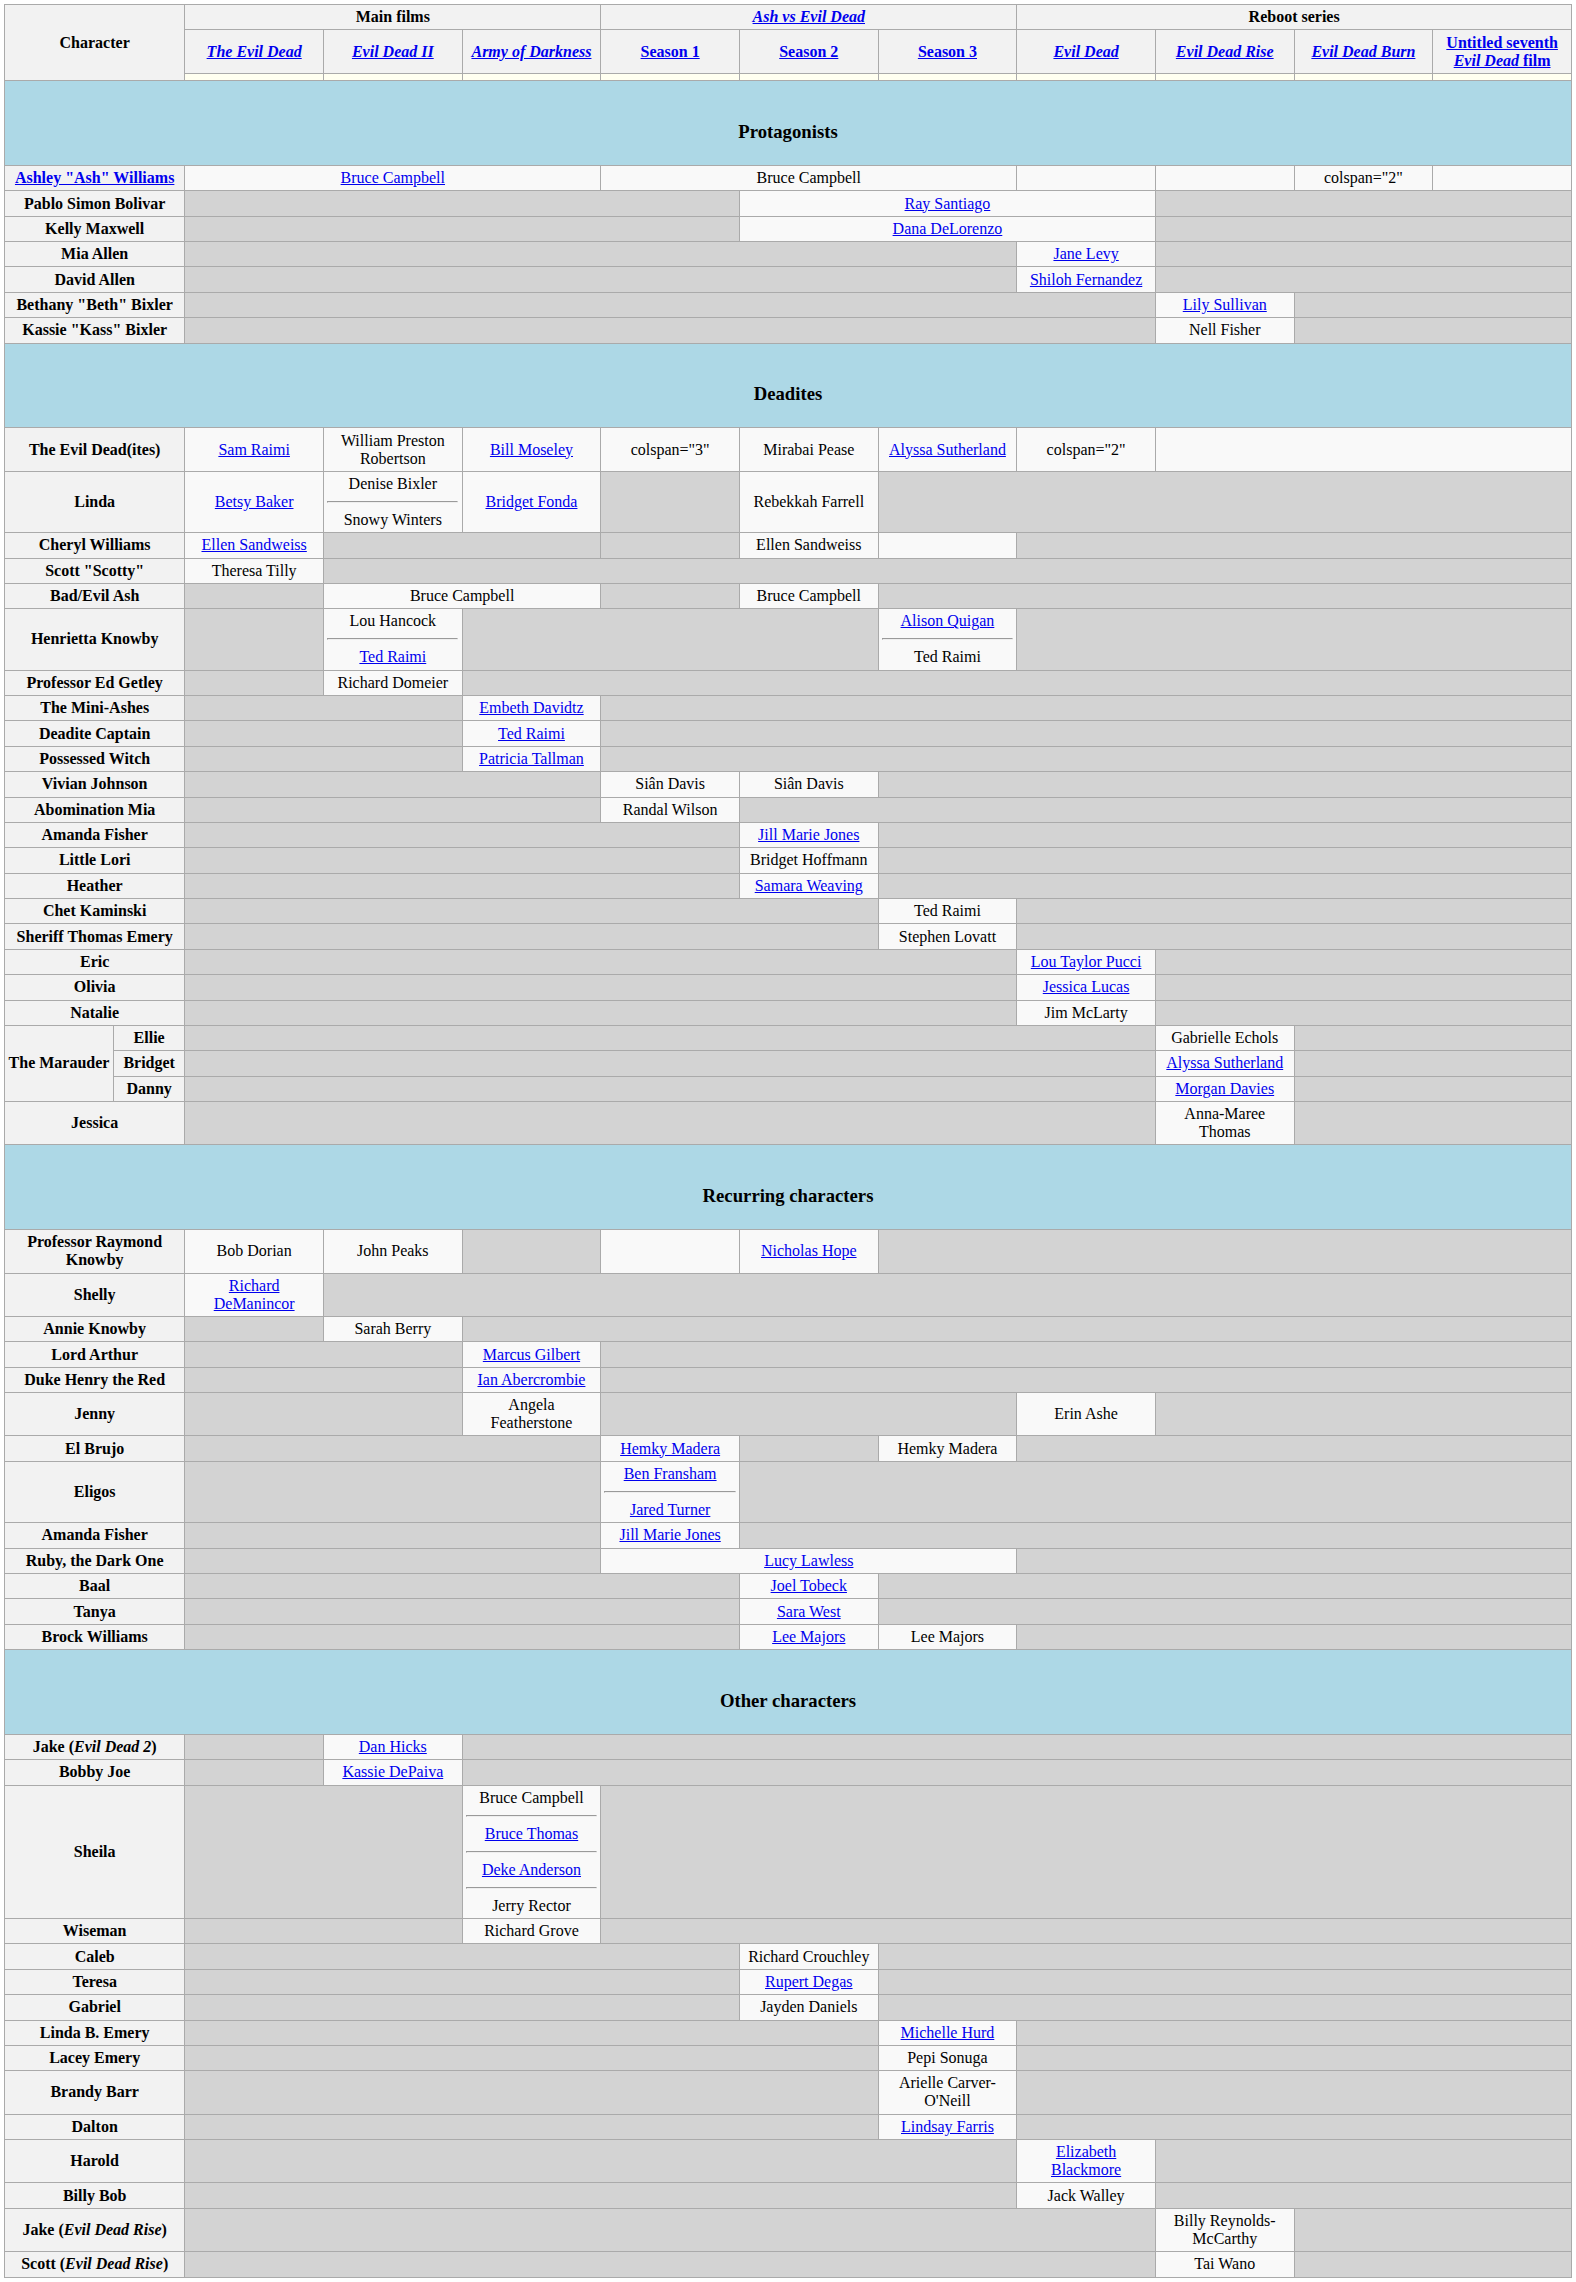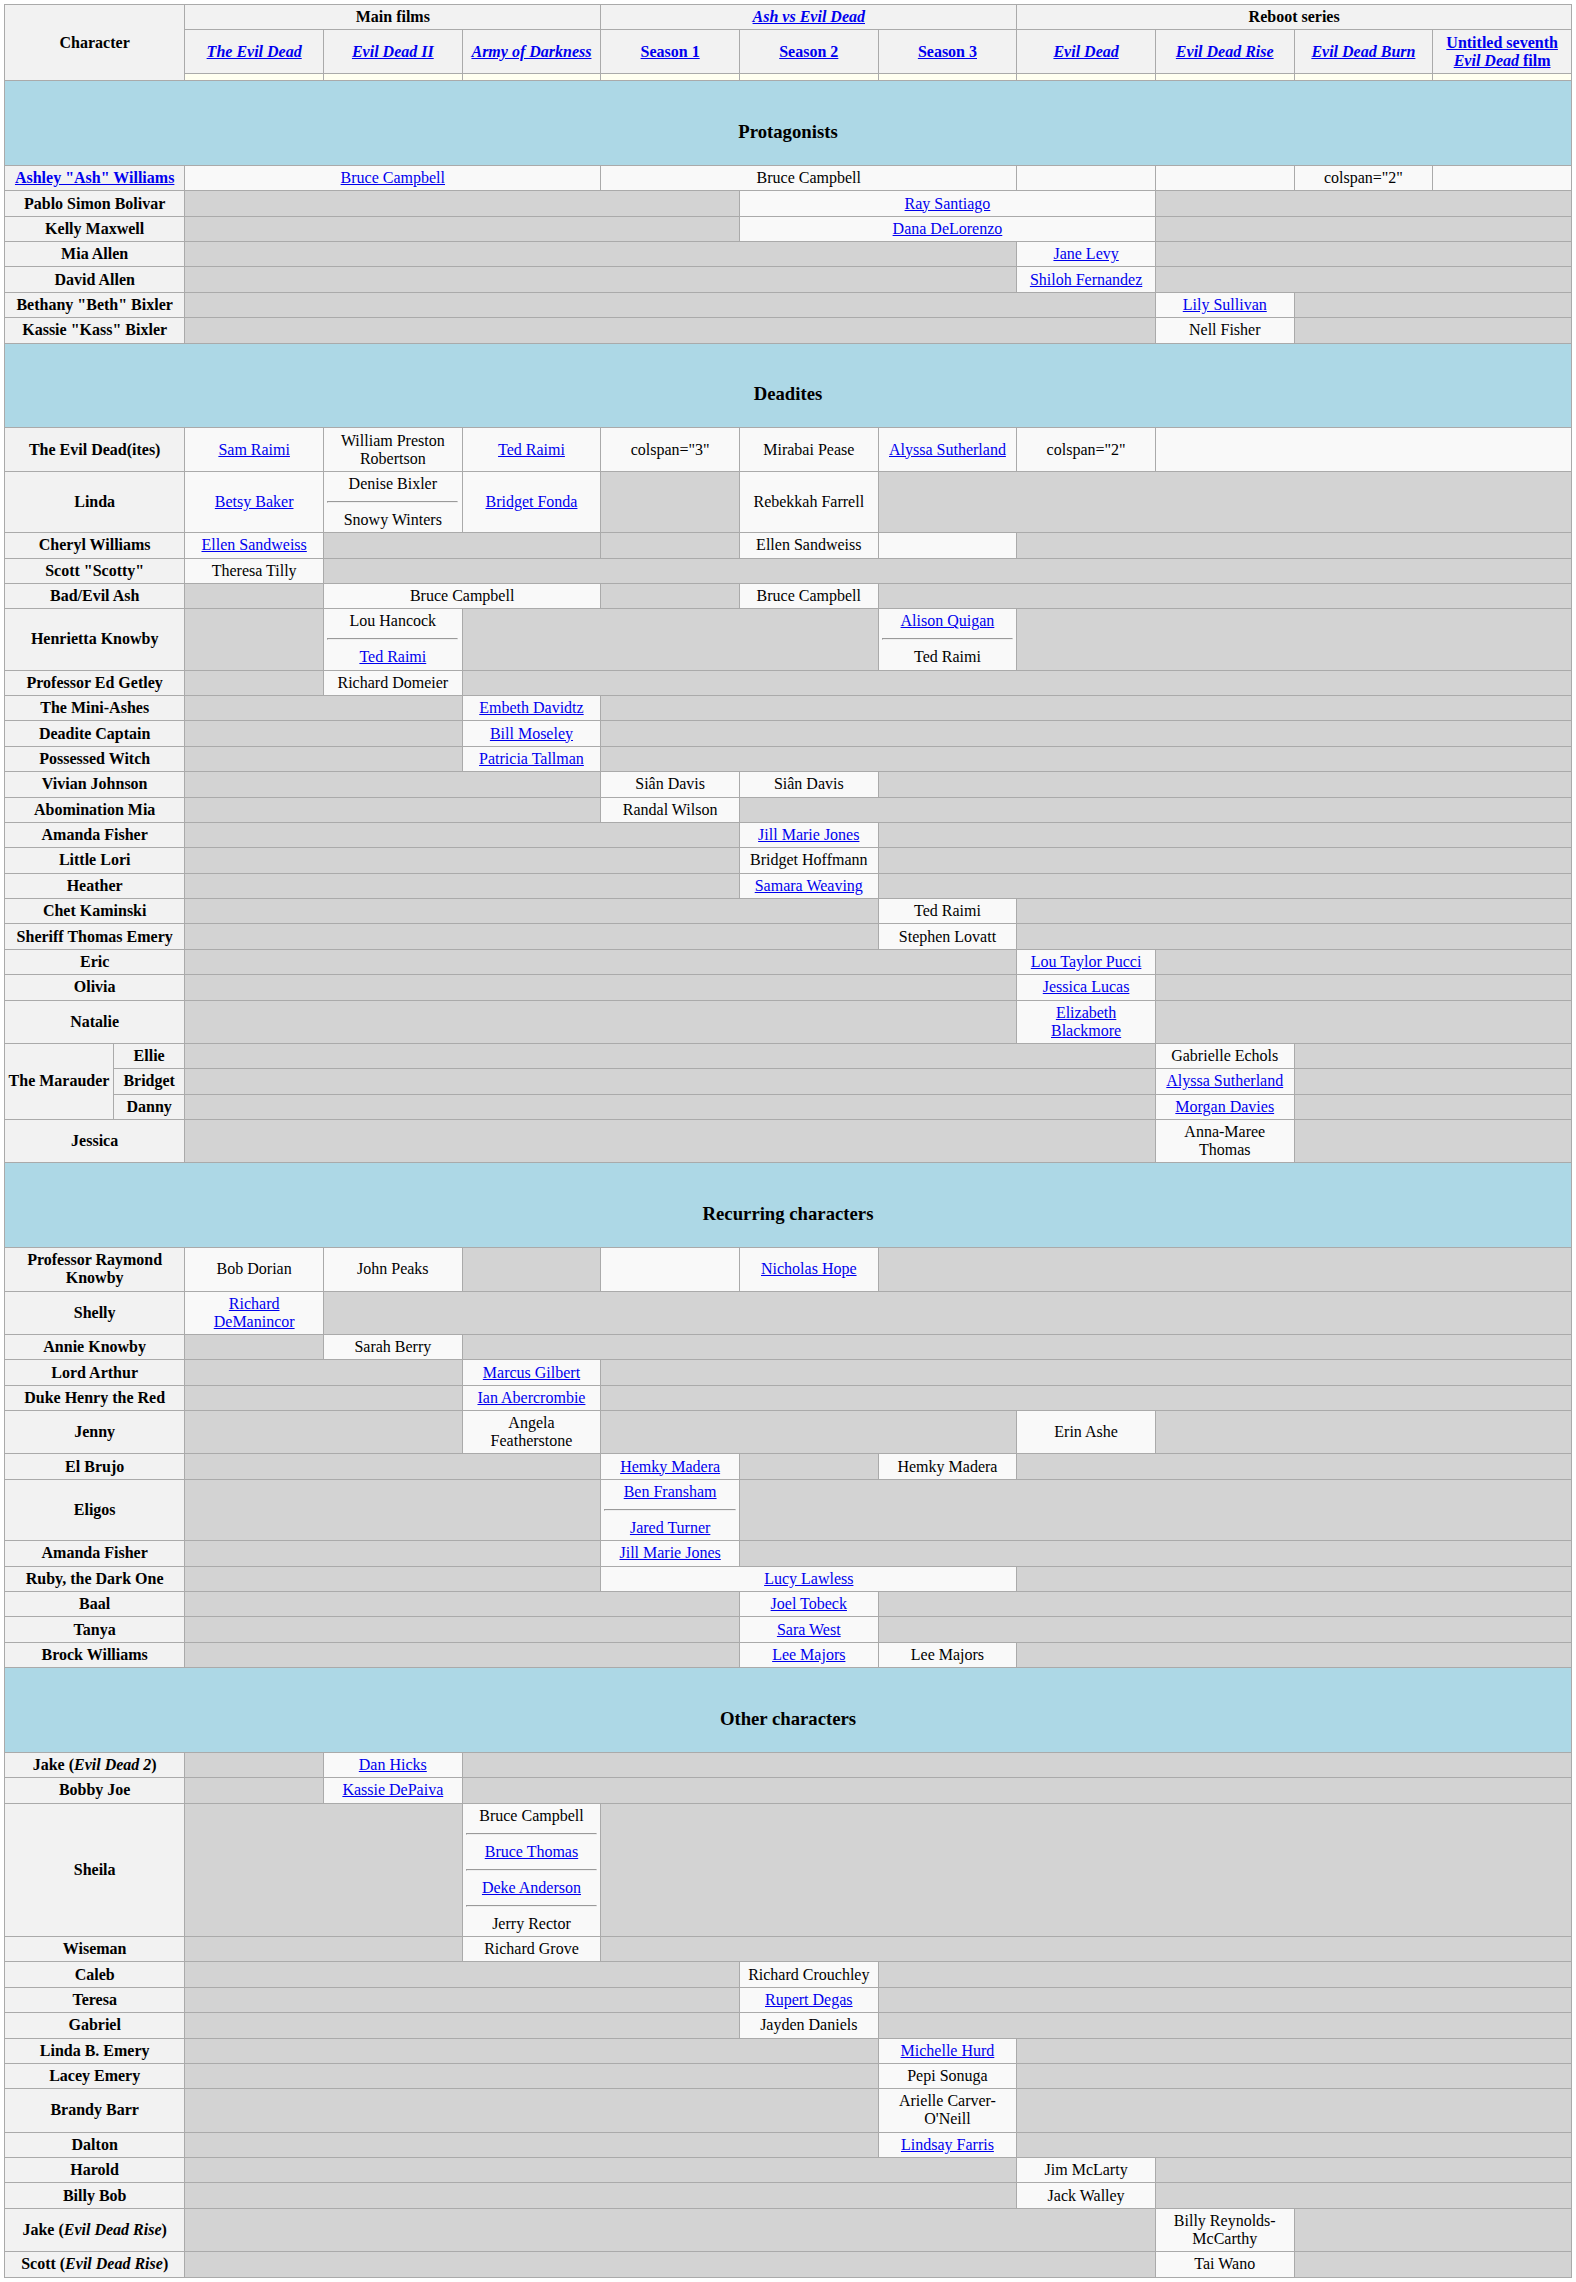The Evil Dead(ites) | Main films / Army of Darkness: Bill Moseley -> Ted Raimi
Deadite Captain | Main films / Army of Darkness: Ted Raimi -> Bill Moseley
Natalie | Reboot series / Evil Dead: Jim McLarty -> Elizabeth Blackmore
Harold | Reboot series / Evil Dead: Elizabeth Blackmore -> Jim McLarty
